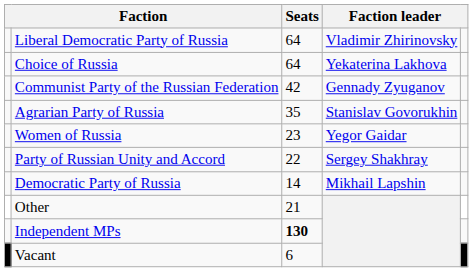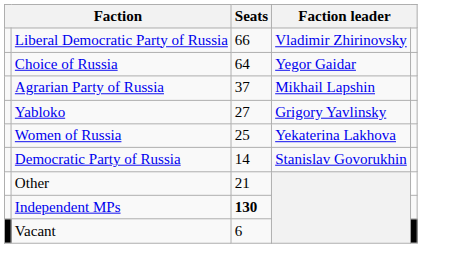Liberal Democratic Party of Russia | Seats: 64 -> 66
Choice of Russia | column 4: Yekaterina Lakhova -> Yegor Gaidar
- row: Communist Party of the Russian Federation | 42 | Gennady Zyuganov
Agrarian Party of Russia | Seats: 35 -> 37
Agrarian Party of Russia | column 4: Stanislav Govorukhin -> Mikhail Lapshin
+ row: Yabloko | 27 | Grigory Yavlinsky
Women of Russia | Seats: 23 -> 25
Women of Russia | column 4: Yegor Gaidar -> Yekaterina Lakhova
- row: Party of Russian Unity and Accord | 22 | Sergey Shakhray
Democratic Party of Russia | column 4: Mikhail Lapshin -> Stanislav Govorukhin
